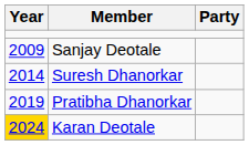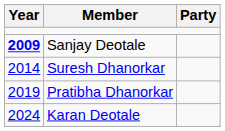Sanjay Deotale | Year: normal -> bold
Karan Deotale | Year: gold background -> no background
